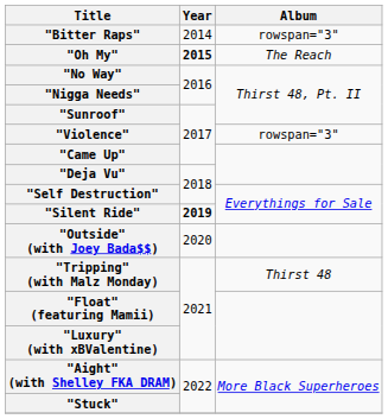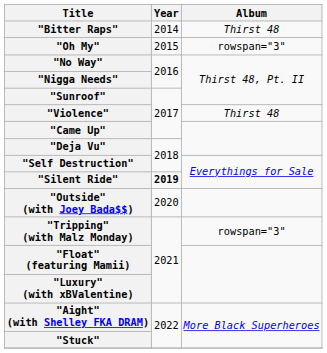"Bitter Raps" | Album: rowspan="3" -> Thirst 48
"Oh My" | Year: bold -> normal
"Oh My" | Album: The Reach -> rowspan="3"
"Violence" | Album: rowspan="3" -> Thirst 48
"Tripping" (with Malz Monday) | Album: Thirst 48 -> rowspan="3"
